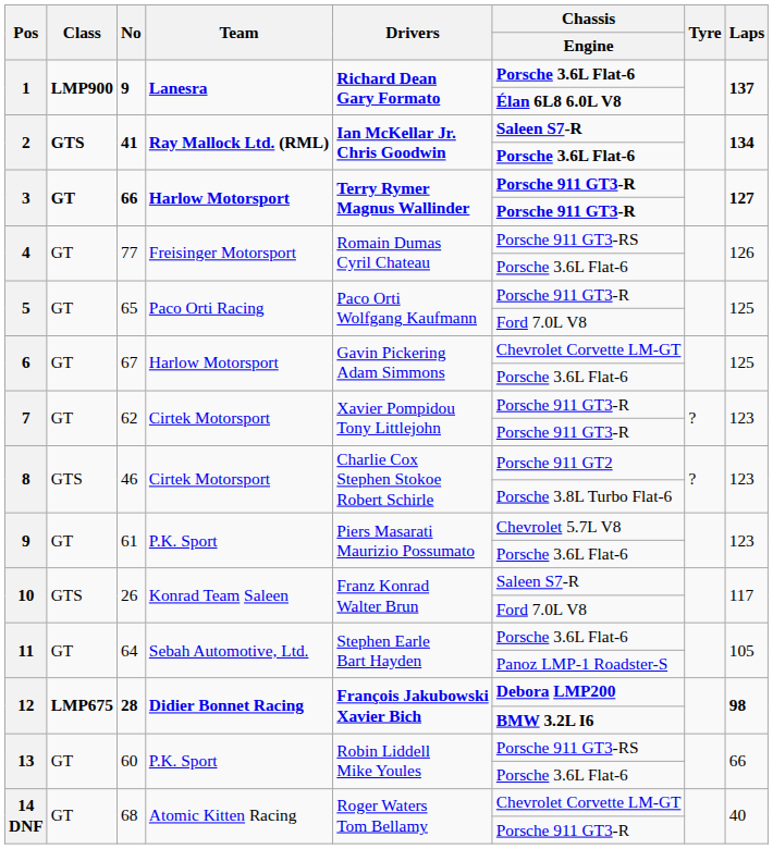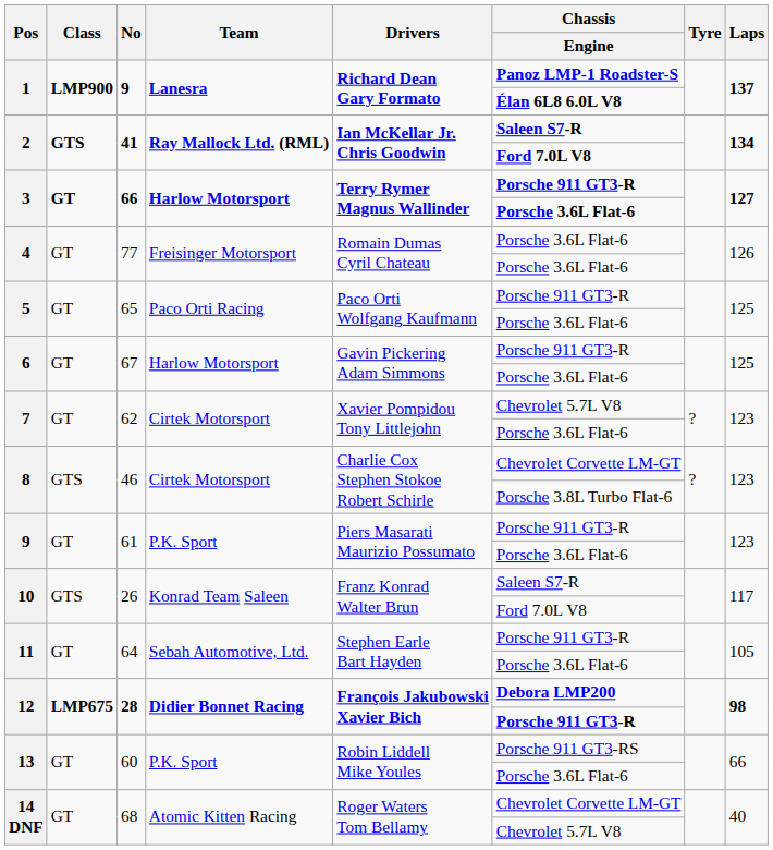row 3 | Chassis / Engine: Porsche 3.6L Flat-6 -> Panoz LMP-1 Roadster-S
row 6 | Chassis / Engine: Porsche 3.6L Flat-6 -> Ford 7.0L V8
row 8 | Chassis / Engine: Porsche 911 GT3-R -> Porsche 3.6L Flat-6
row 9 | Chassis / Engine: Porsche 911 GT3-RS -> Porsche 3.6L Flat-6
row 12 | Chassis / Engine: Ford 7.0L V8 -> Porsche 3.6L Flat-6
row 13 | Chassis / Engine: Chevrolet Corvette LM-GT -> Porsche 911 GT3-R
row 15 | Chassis / Engine: Porsche 911 GT3-R -> Chevrolet 5.7L V8
row 16 | Chassis / Engine: Porsche 911 GT3-R -> Porsche 3.6L Flat-6
row 17 | Chassis / Engine: Porsche 911 GT2 -> Chevrolet Corvette LM-GT
row 19 | Chassis / Engine: Chevrolet 5.7L V8 -> Porsche 911 GT3-R
row 23 | Chassis / Engine: Porsche 3.6L Flat-6 -> Porsche 911 GT3-R
row 24 | Chassis / Engine: Panoz LMP-1 Roadster-S -> Porsche 3.6L Flat-6
row 26 | Chassis / Engine: BMW 3.2L I6 -> Porsche 911 GT3-R
row 30 | Chassis / Engine: Porsche 911 GT3-R -> Chevrolet 5.7L V8
